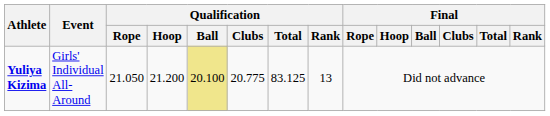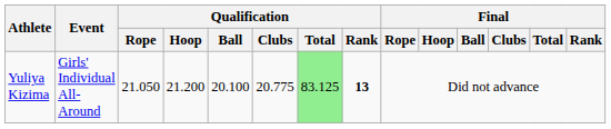row 3 | Athlete: bold -> normal
row 3 | Qualification / Ball: khaki background -> no background
row 3 | Qualification / Total: no background -> lightgreen background
row 3 | Qualification / Rank: normal -> bold
